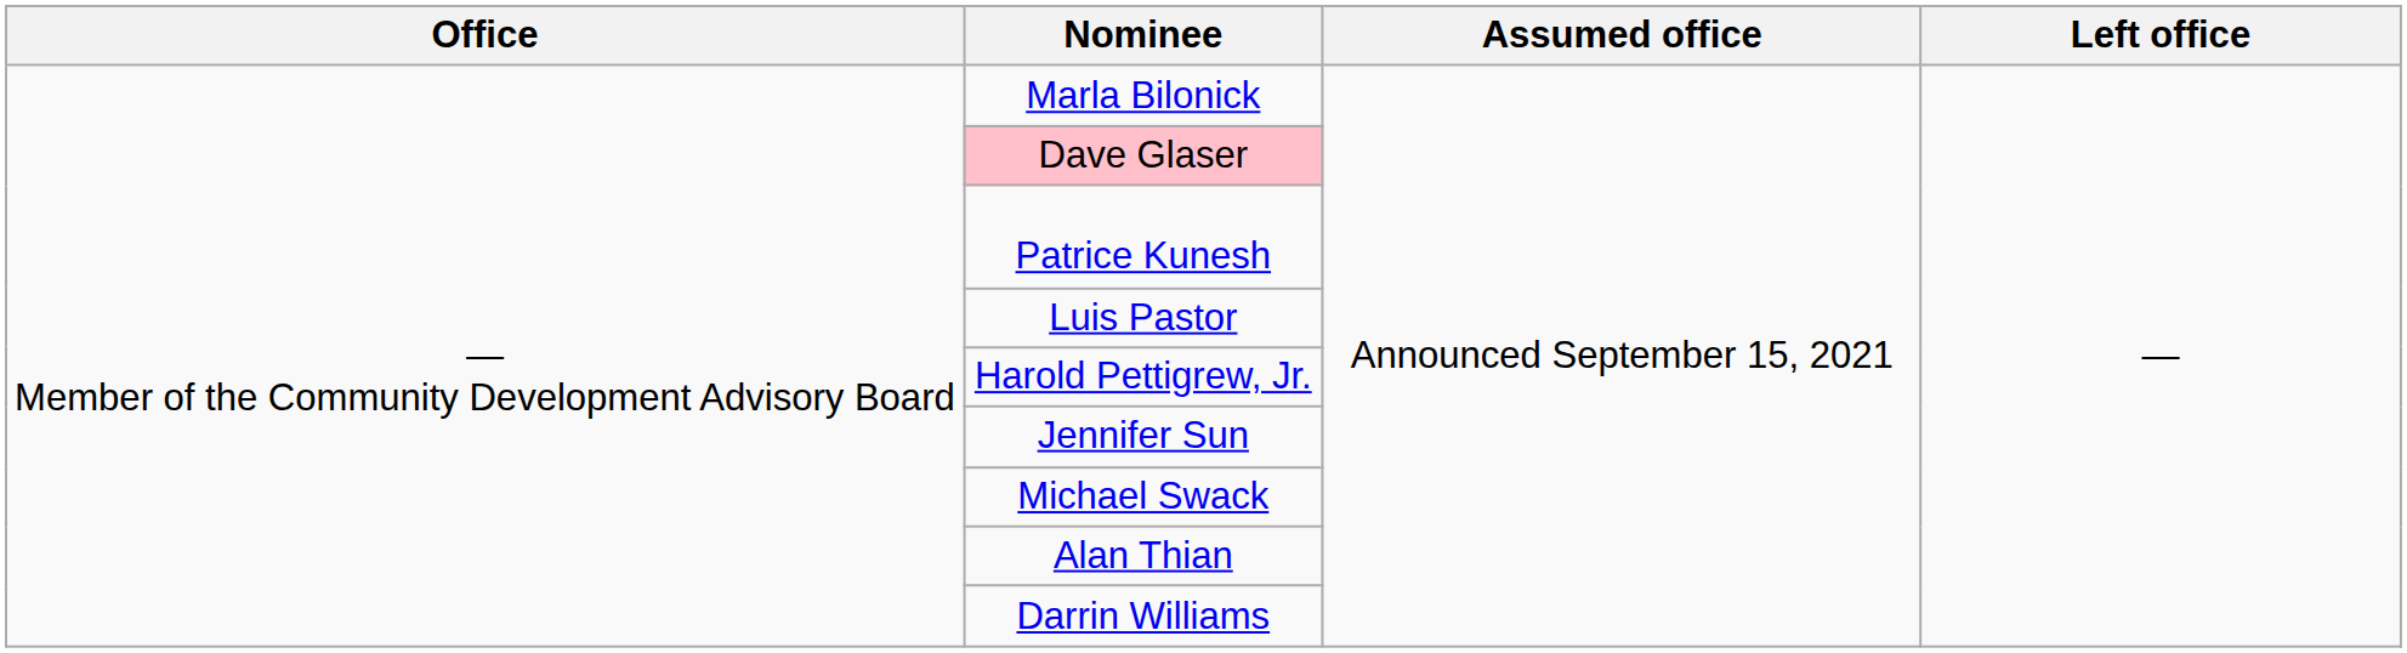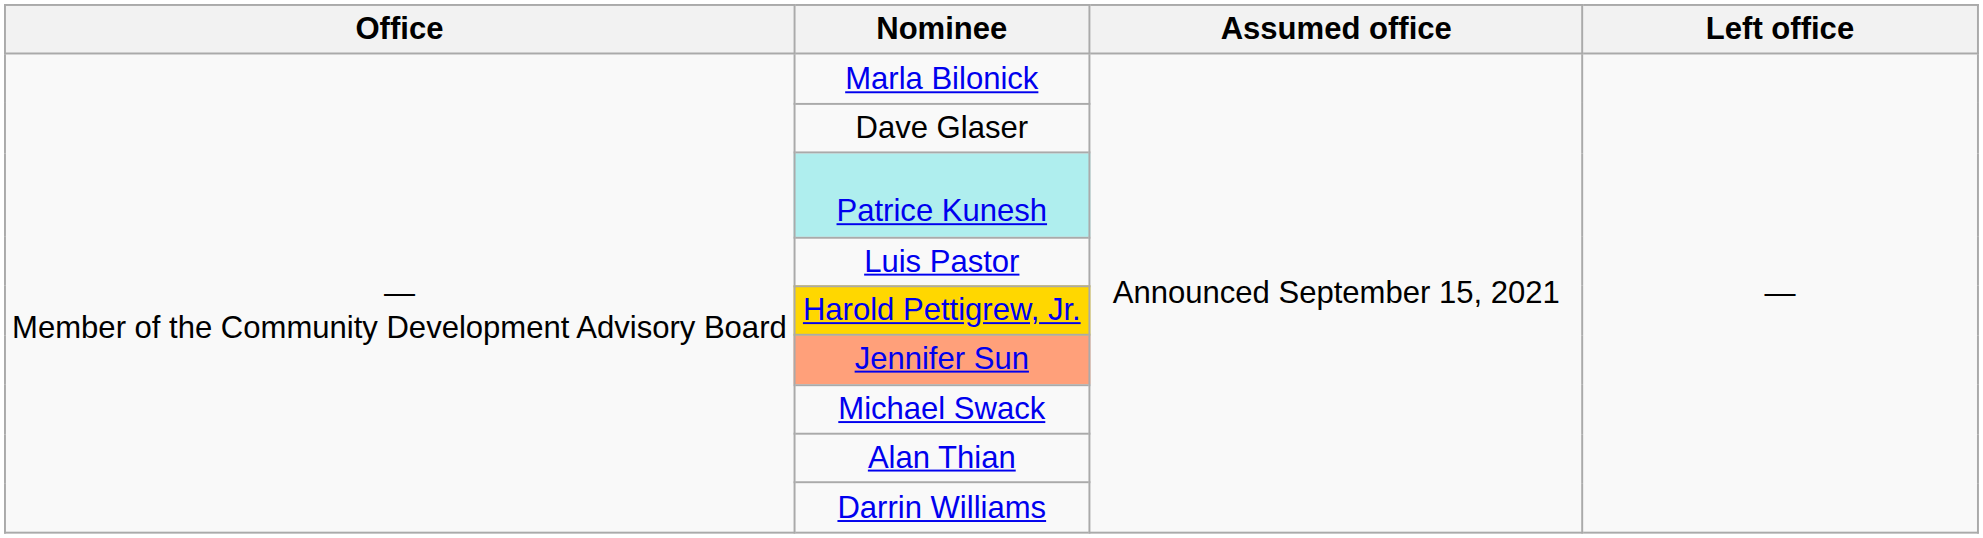Dave Glaser | Nominee: pink background -> no background
Patrice Kunesh | Nominee: no background -> paleturquoise background
Harold Pettigrew, Jr. | Nominee: no background -> gold background
Jennifer Sun | Nominee: no background -> lightsalmon background
